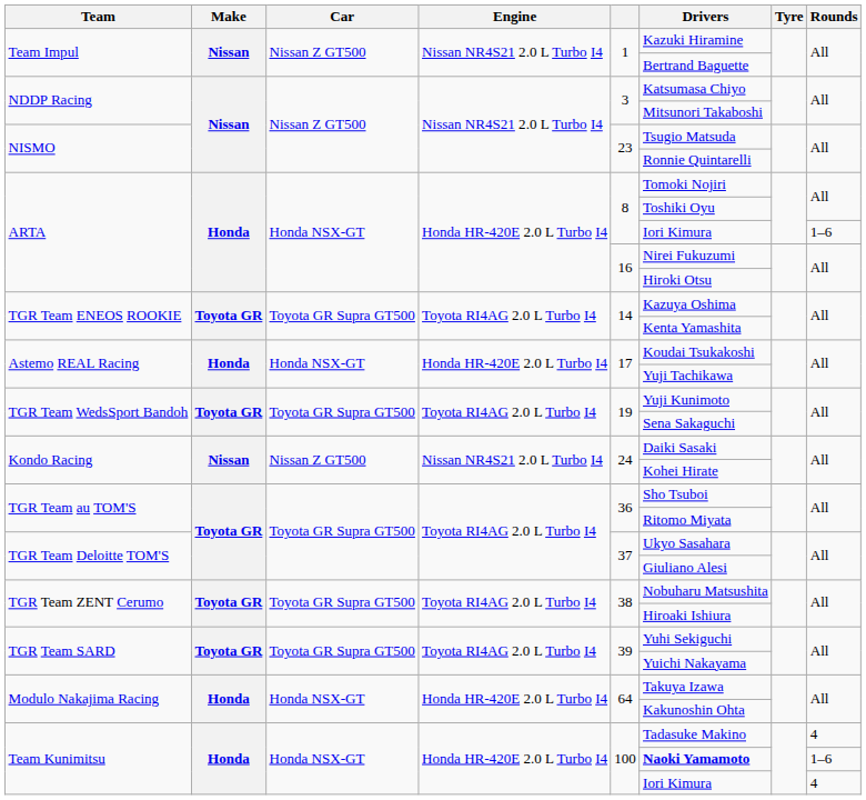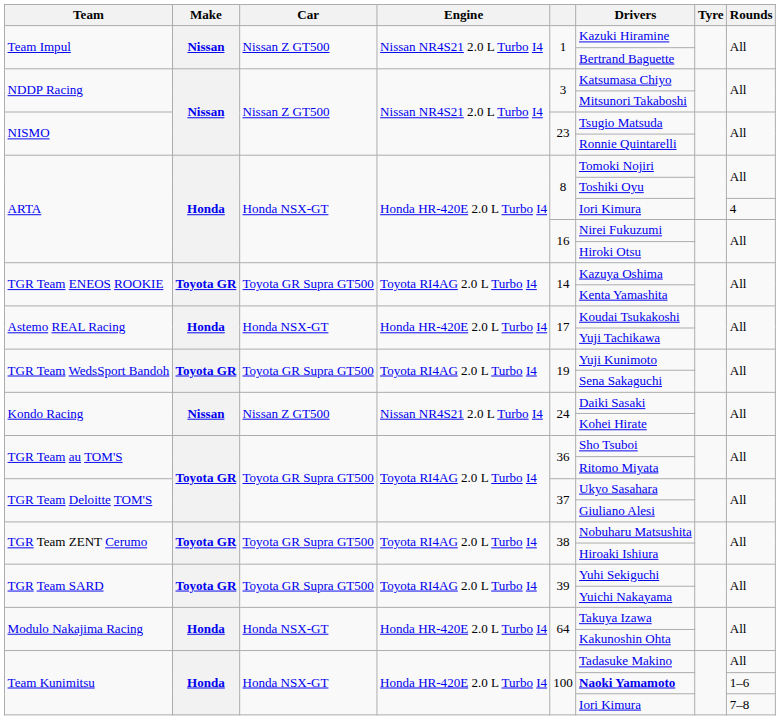row 10 | Rounds: 1–6 -> 4
row 31 | Rounds: 4 -> All
row 33 | Rounds: 4 -> 7–8
